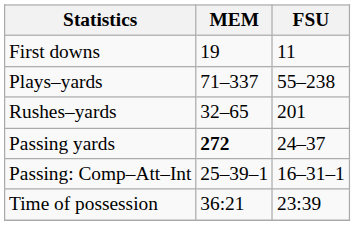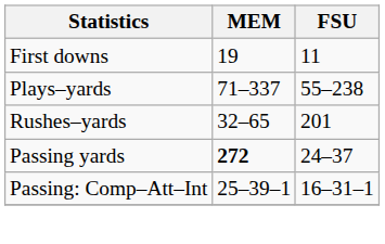- row: Time of possession | 36:21 | 23:39
